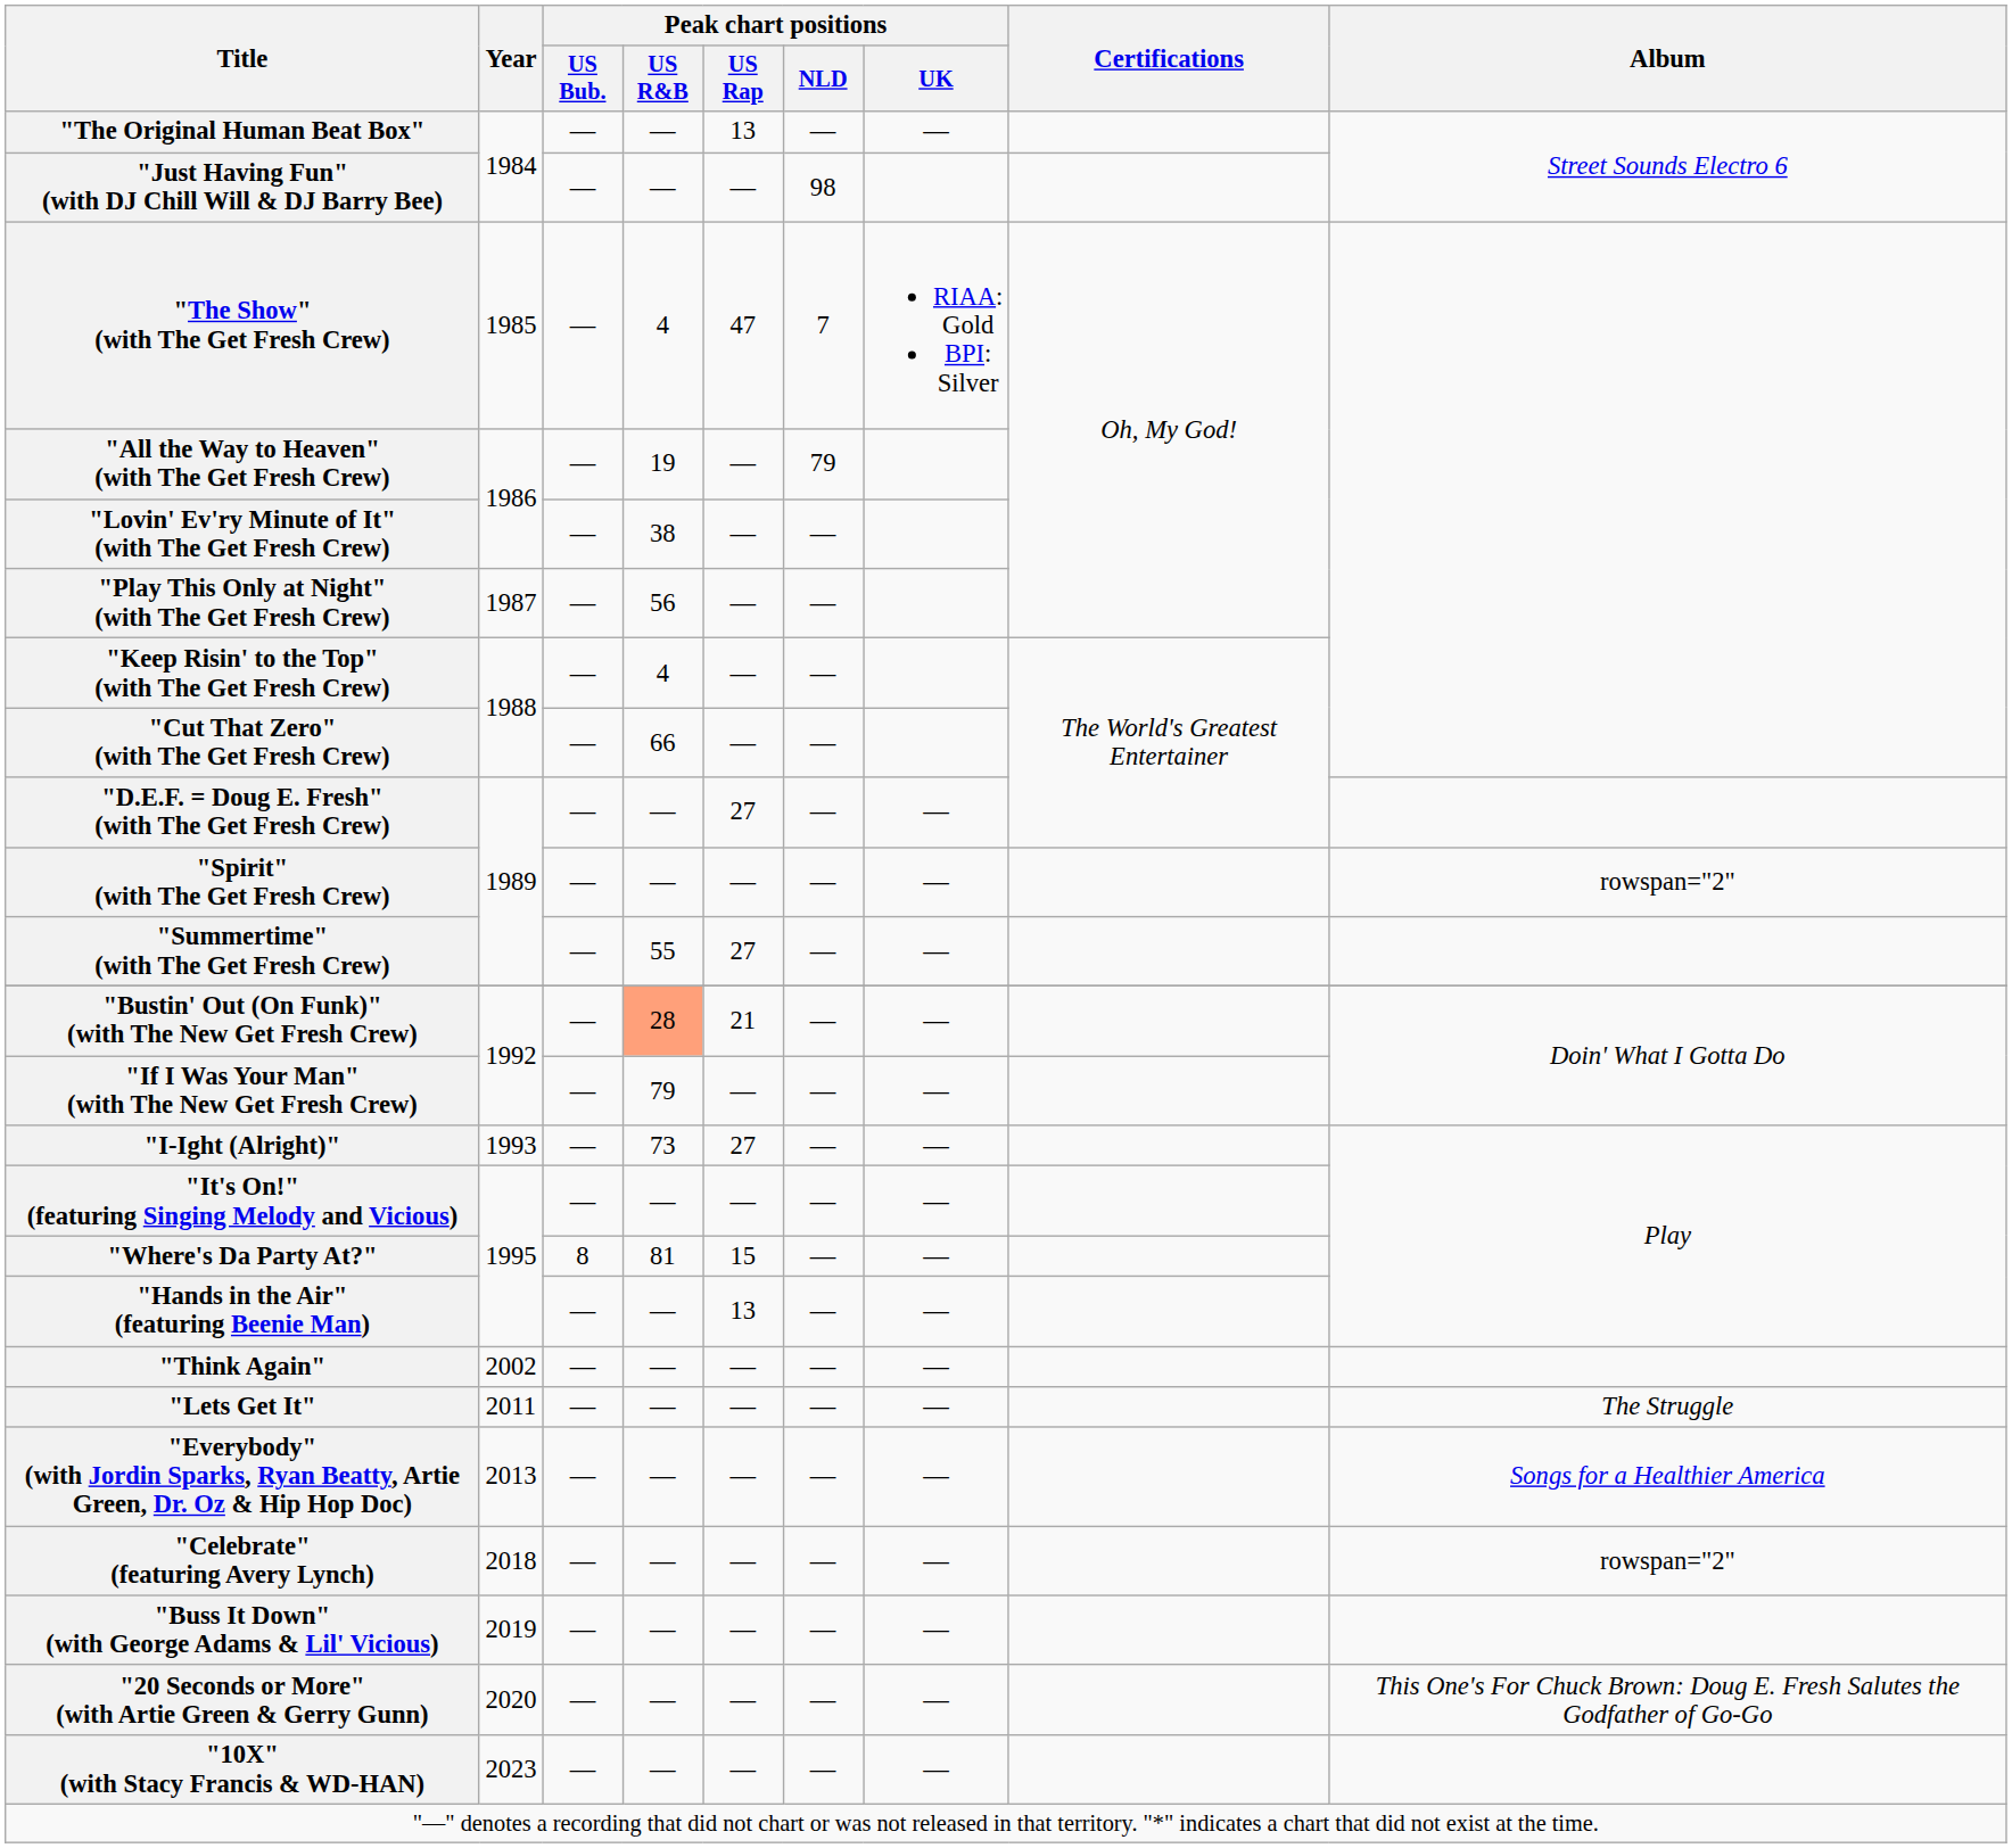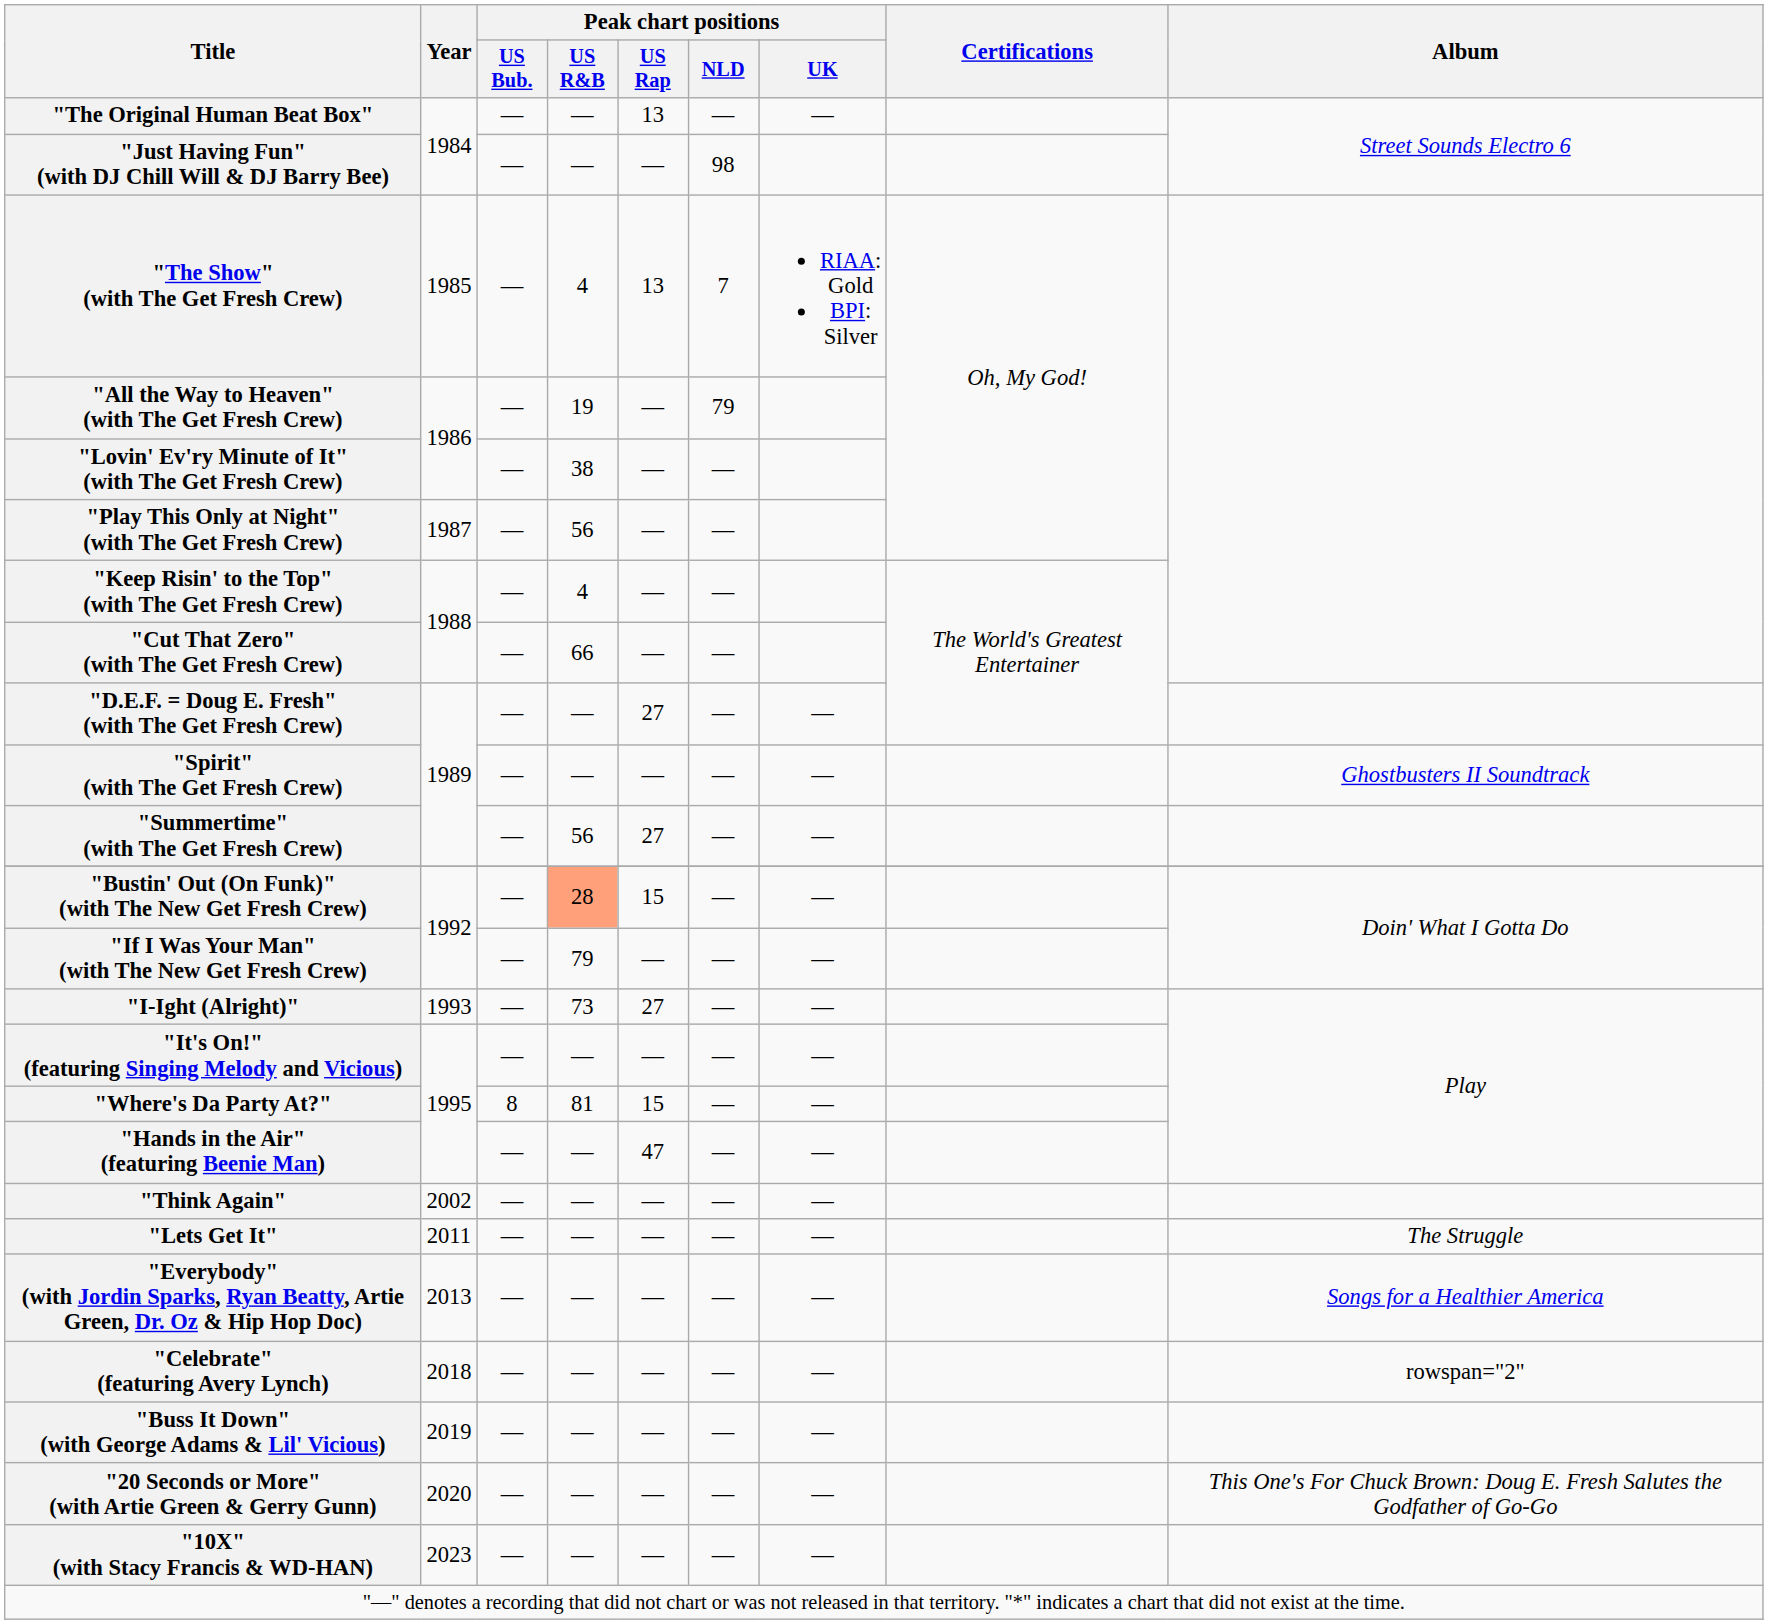"The Show" (with The Get Fresh Crew) | Peak chart positions / US Rap: 47 -> 13
"Spirit" (with The Get Fresh Crew) | Album: rowspan="2" -> Ghostbusters II Soundtrack
"Summertime" (with The Get Fresh Crew) | Peak chart positions / US R&B: 55 -> 56
"Bustin' Out (On Funk)" (with The New Get Fresh Crew) | Peak chart positions / US Rap: 21 -> 15
"Hands in the Air" (featuring Beenie Man) | Peak chart positions / US Rap: 13 -> 47
